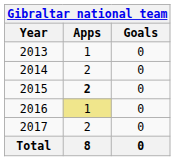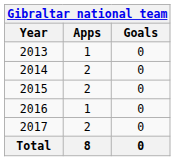2015 | Apps: bold -> normal
2016 | Apps: khaki background -> no background
